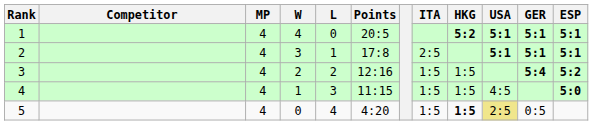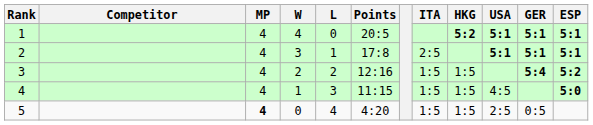5 | MP: normal -> bold
5 | HKG: bold -> normal
5 | USA: khaki background -> no background
